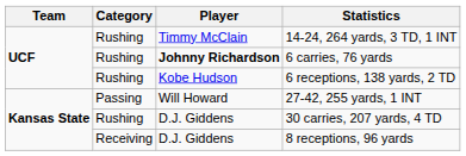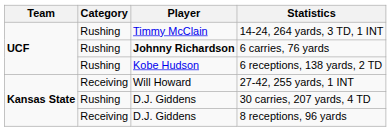27-42, 255 yards, 1 INT | Category: Passing -> Receiving
